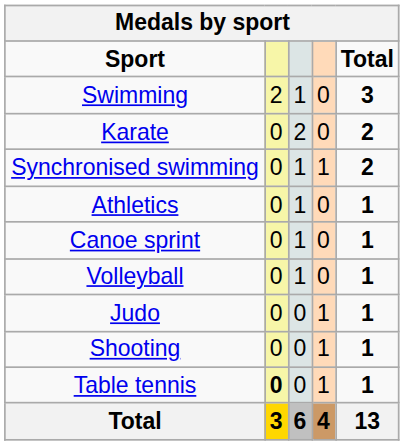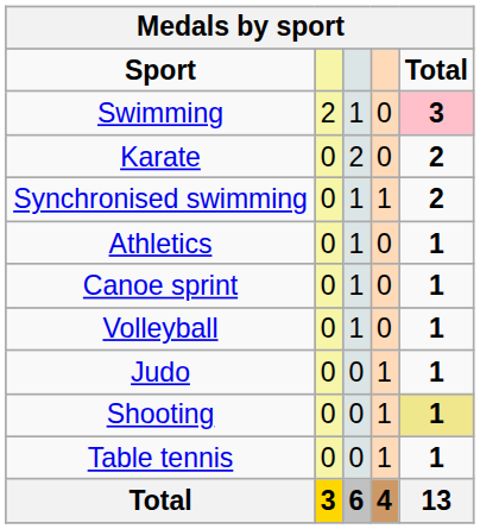Swimming | Total: no background -> pink background
Shooting | Total: no background -> khaki background
Table tennis | column 2: bold -> normal
